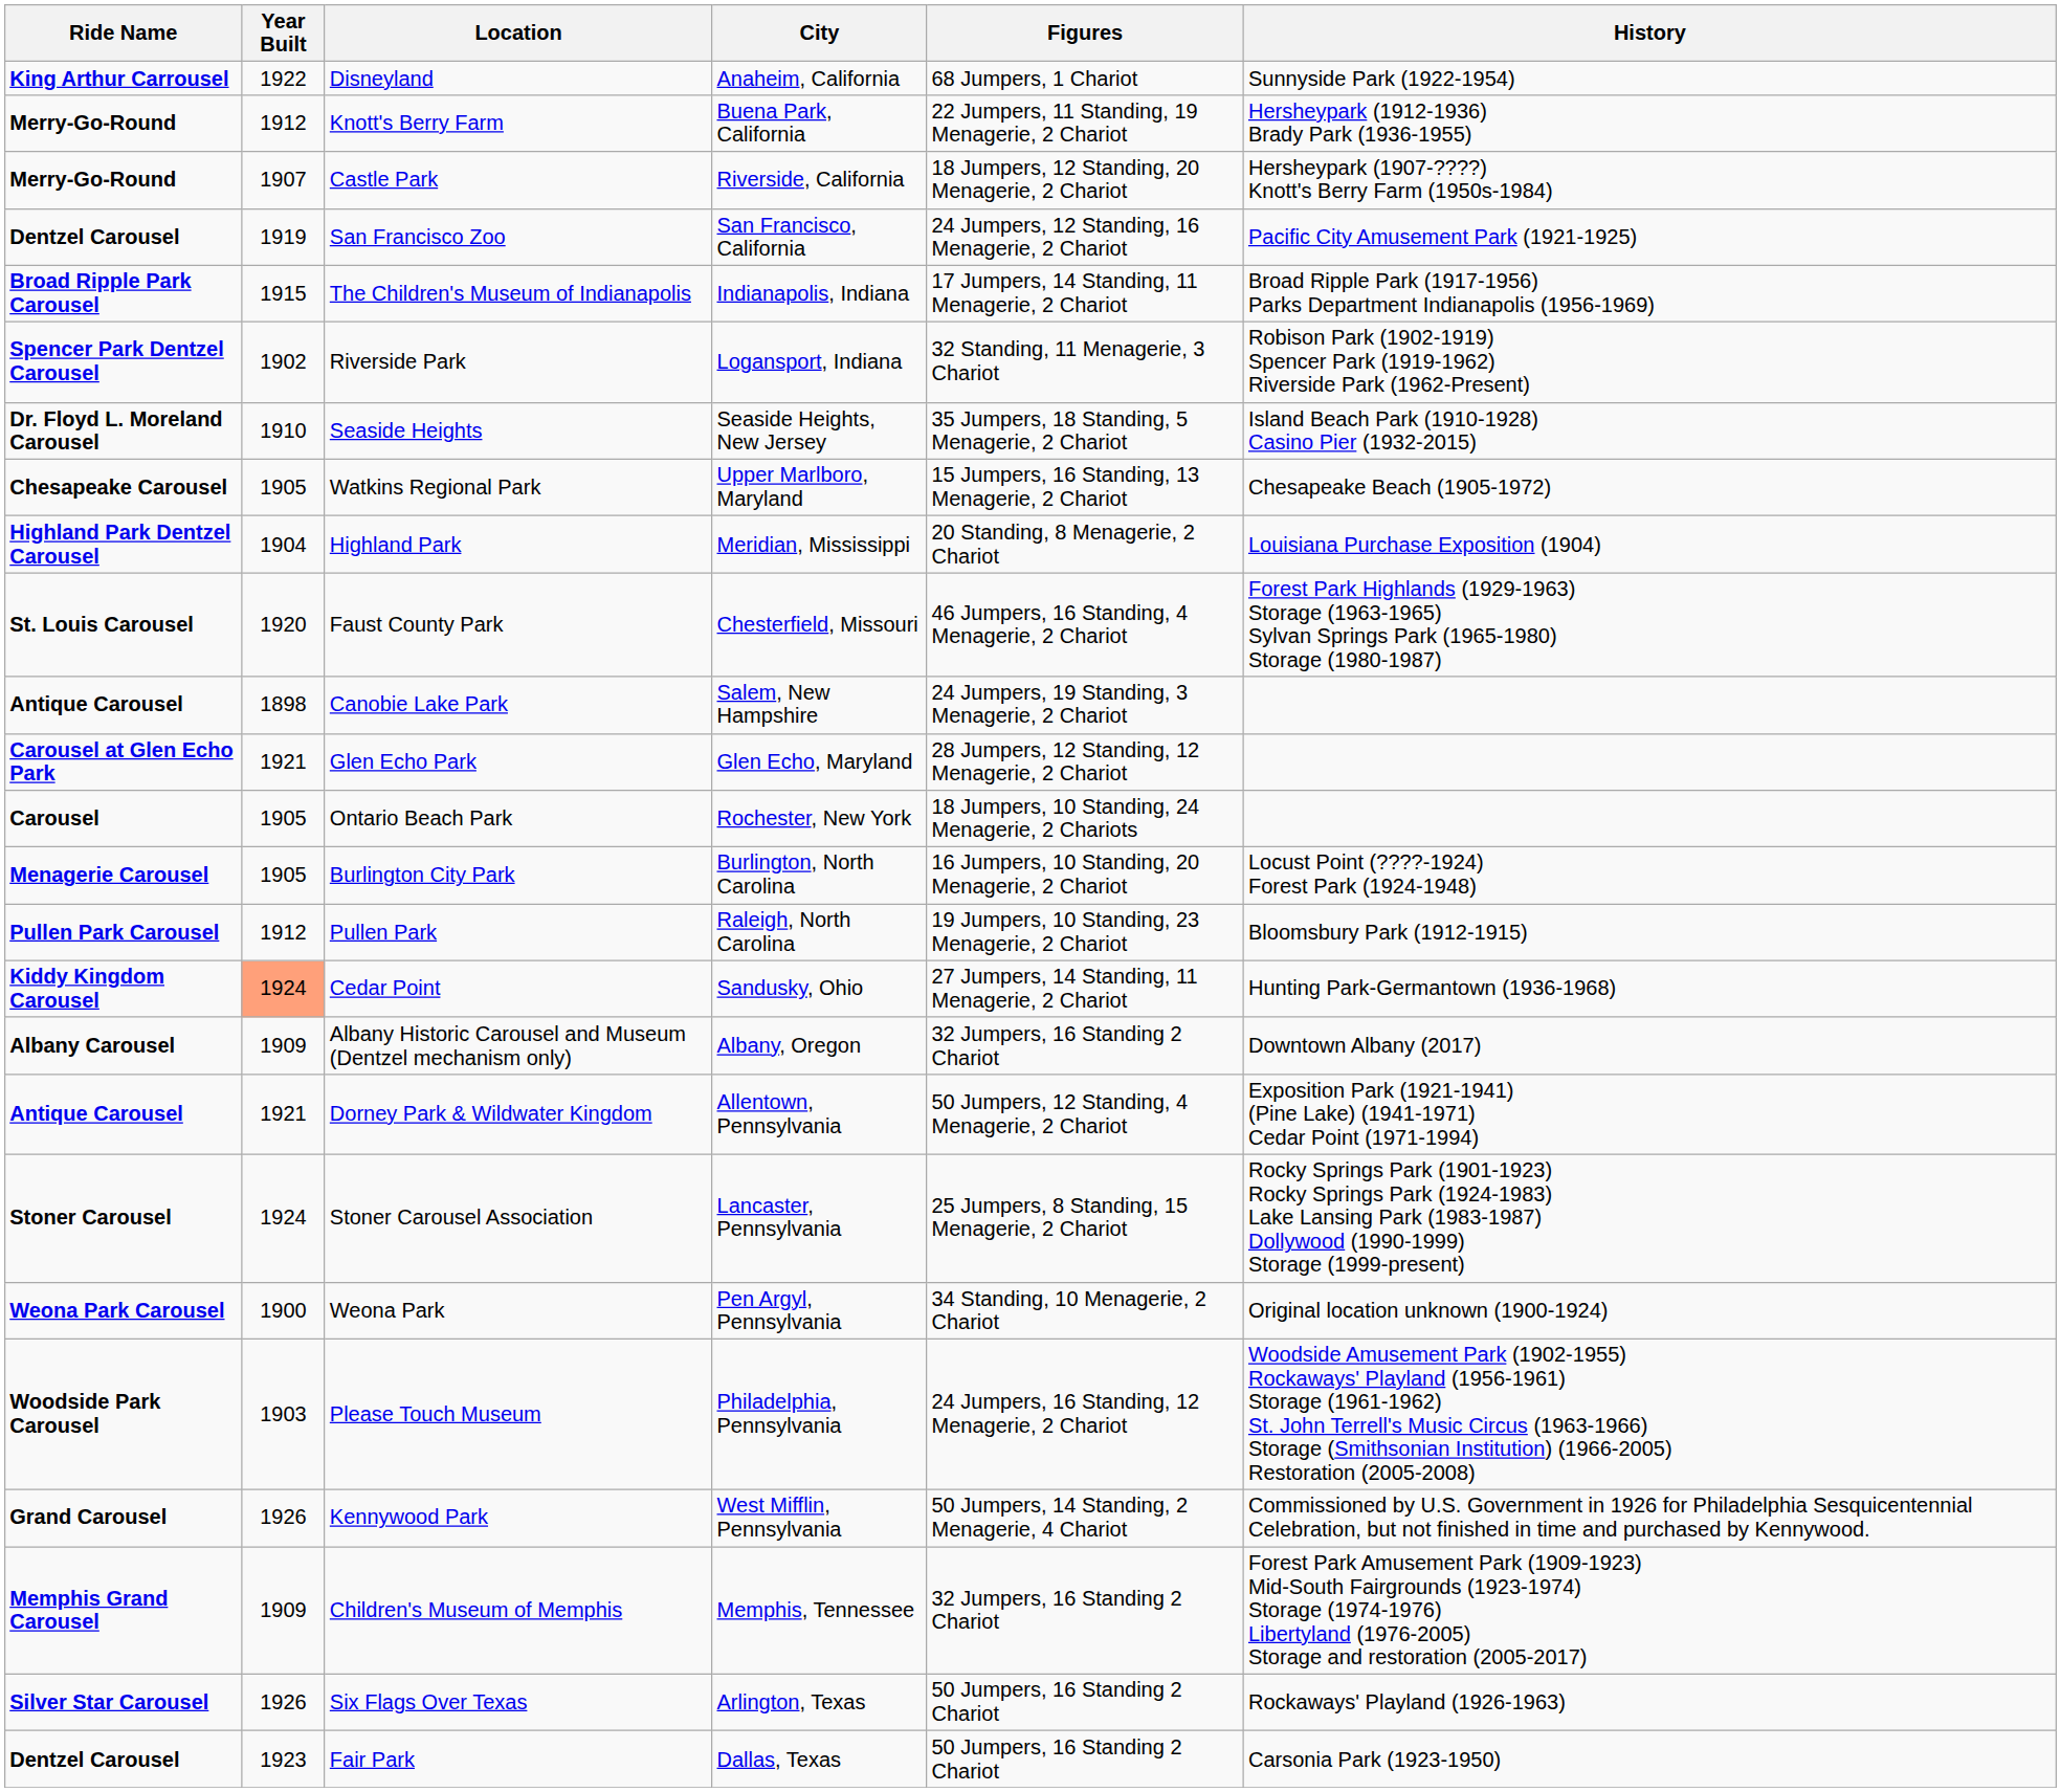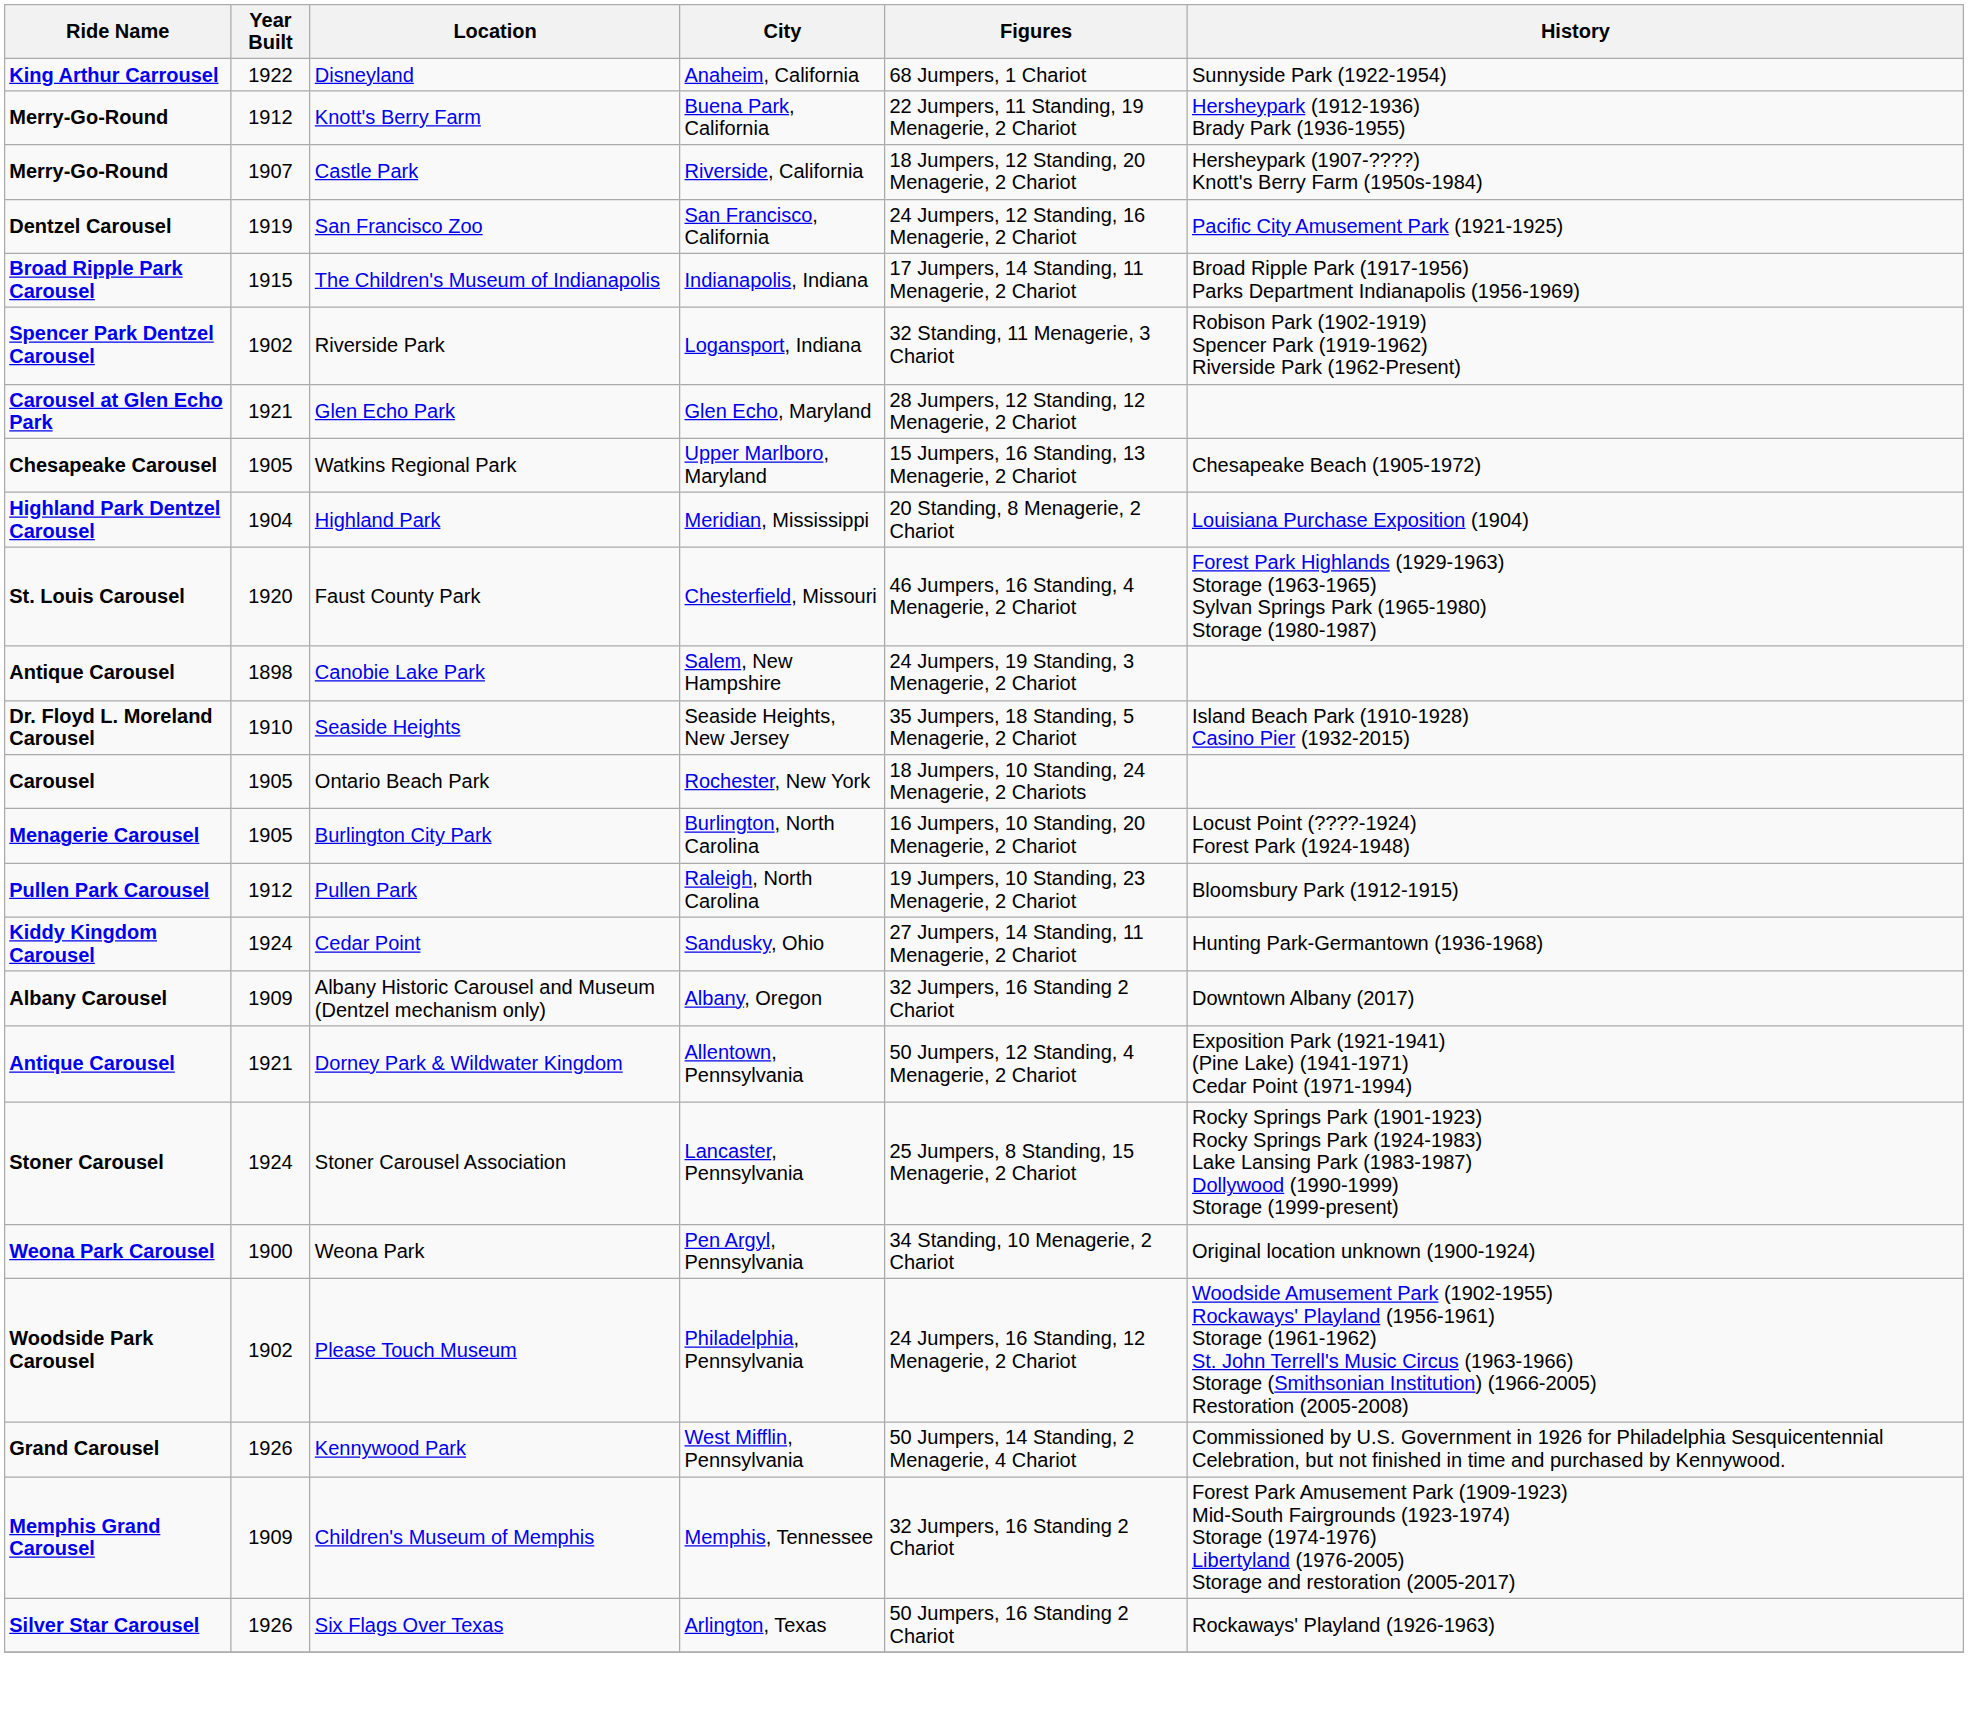rows swapped: Glen Echo Park <-> Seaside Heights
Cedar Point | Year Built: lightsalmon background -> no background
Please Touch Museum | Year Built: 1903 -> 1902
- row: Dentzel Carousel | 1923 | Fair Park | Dallas, Texas | 50 Jumpers, 16 Standing 2 Chariot | Carsonia Park (1923-1950)
